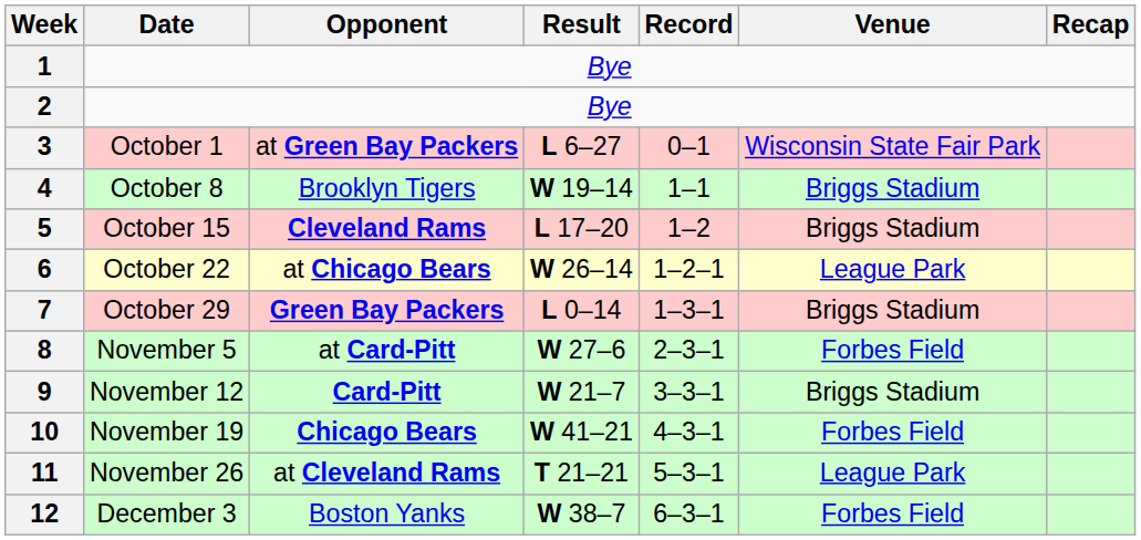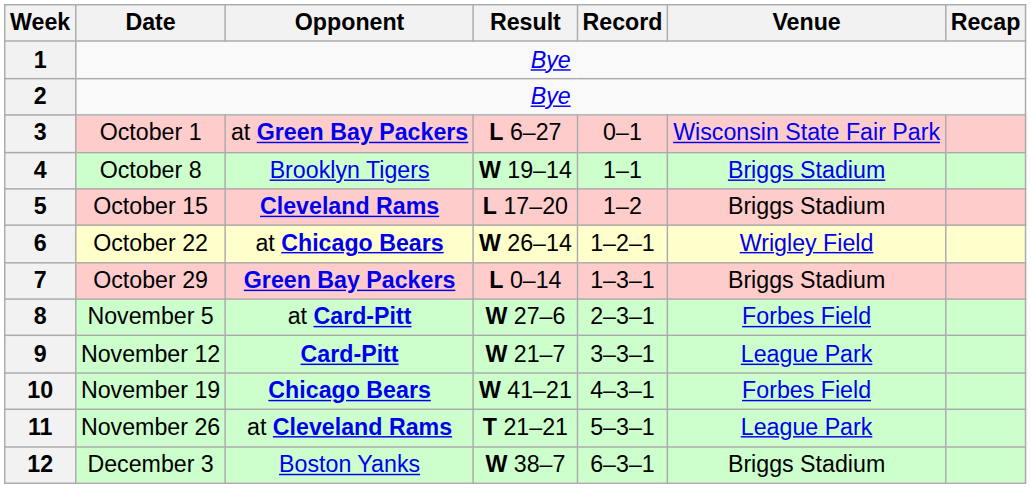6 | Venue: League Park -> Wrigley Field
9 | Venue: Briggs Stadium -> League Park
12 | Venue: Forbes Field -> Briggs Stadium
